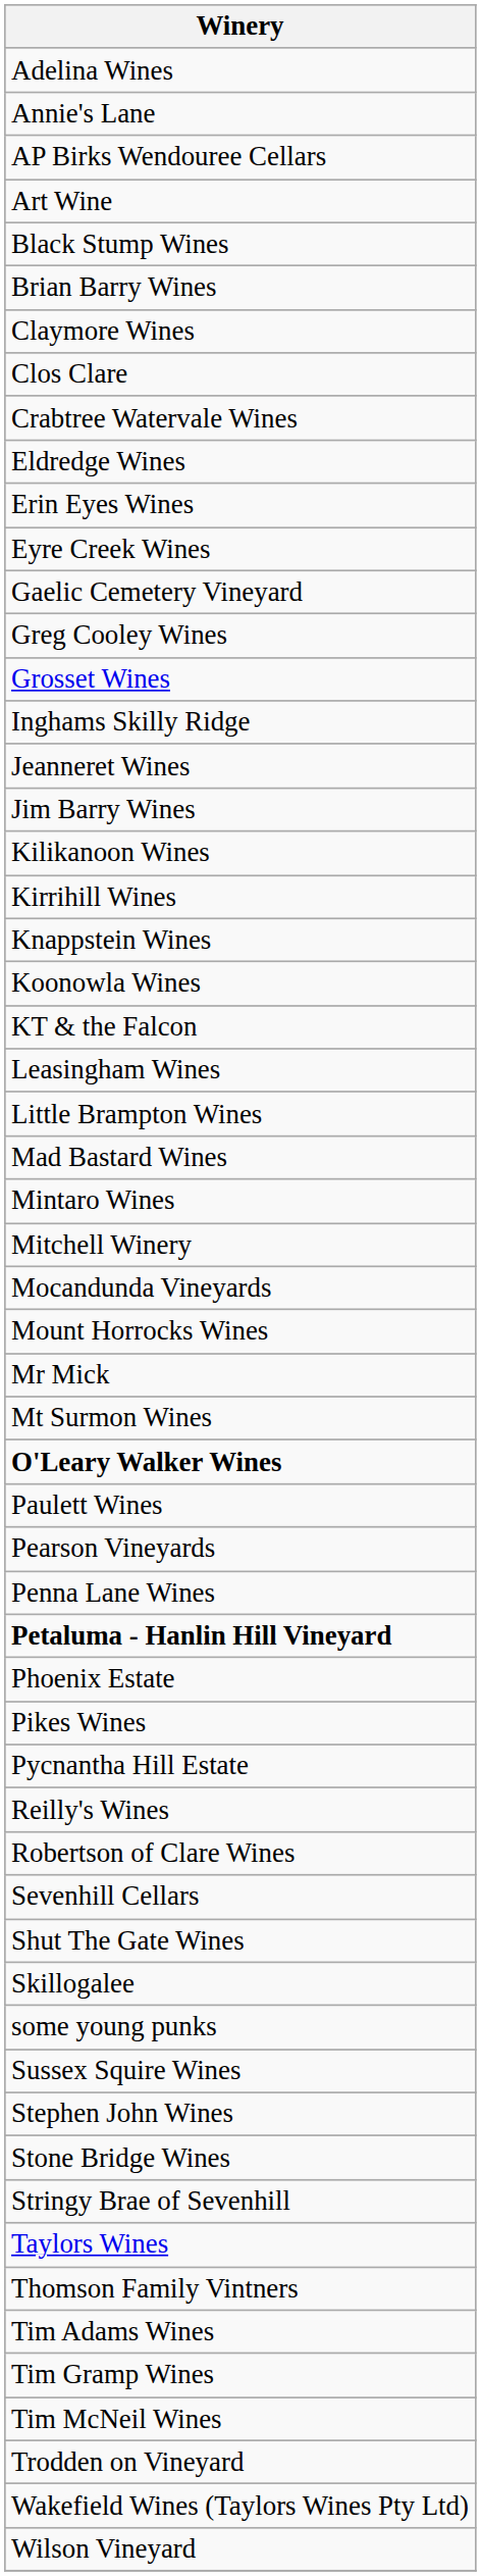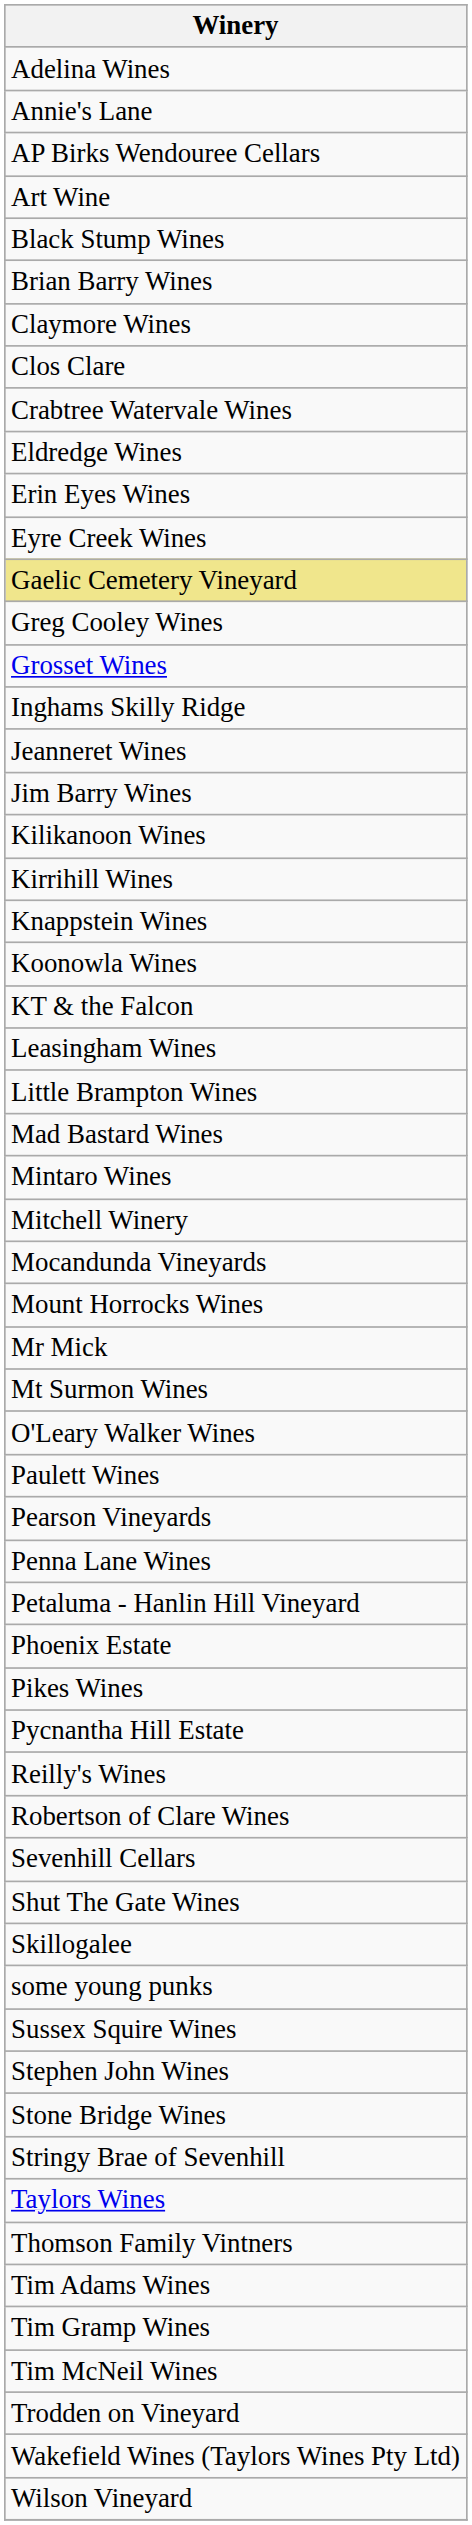row 14 | column 1: no background -> khaki background
row 34 | column 1: bold -> normal
row 38 | column 1: bold -> normal
